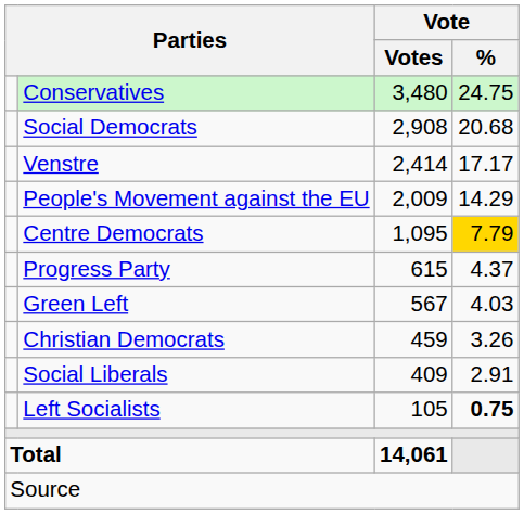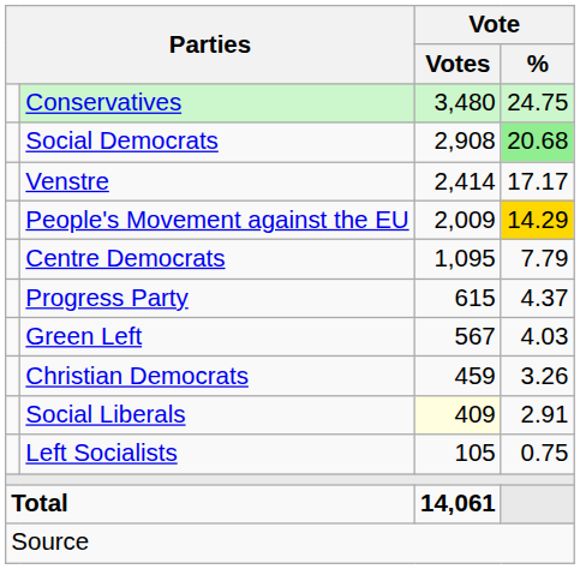Social Democrats | Vote / %: no background -> lightgreen background
People's Movement against the EU | Vote / %: no background -> gold background
Centre Democrats | Vote / %: gold background -> no background
Social Liberals | Vote / Votes: no background -> lightyellow background
Left Socialists | Vote / %: bold -> normal
